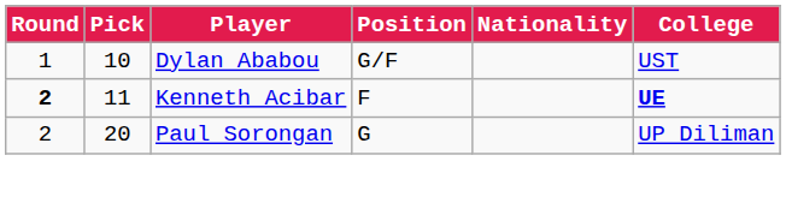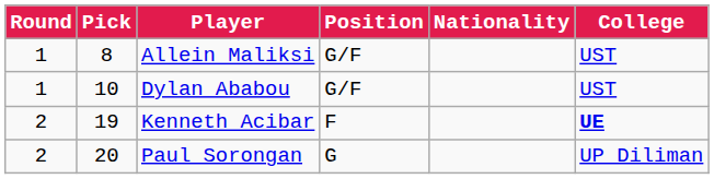+ row: 1 | 8 | Allein Maliksi | G/F | UST
Kenneth Acibar | Round: bold -> normal
Kenneth Acibar | Pick: 11 -> 19
